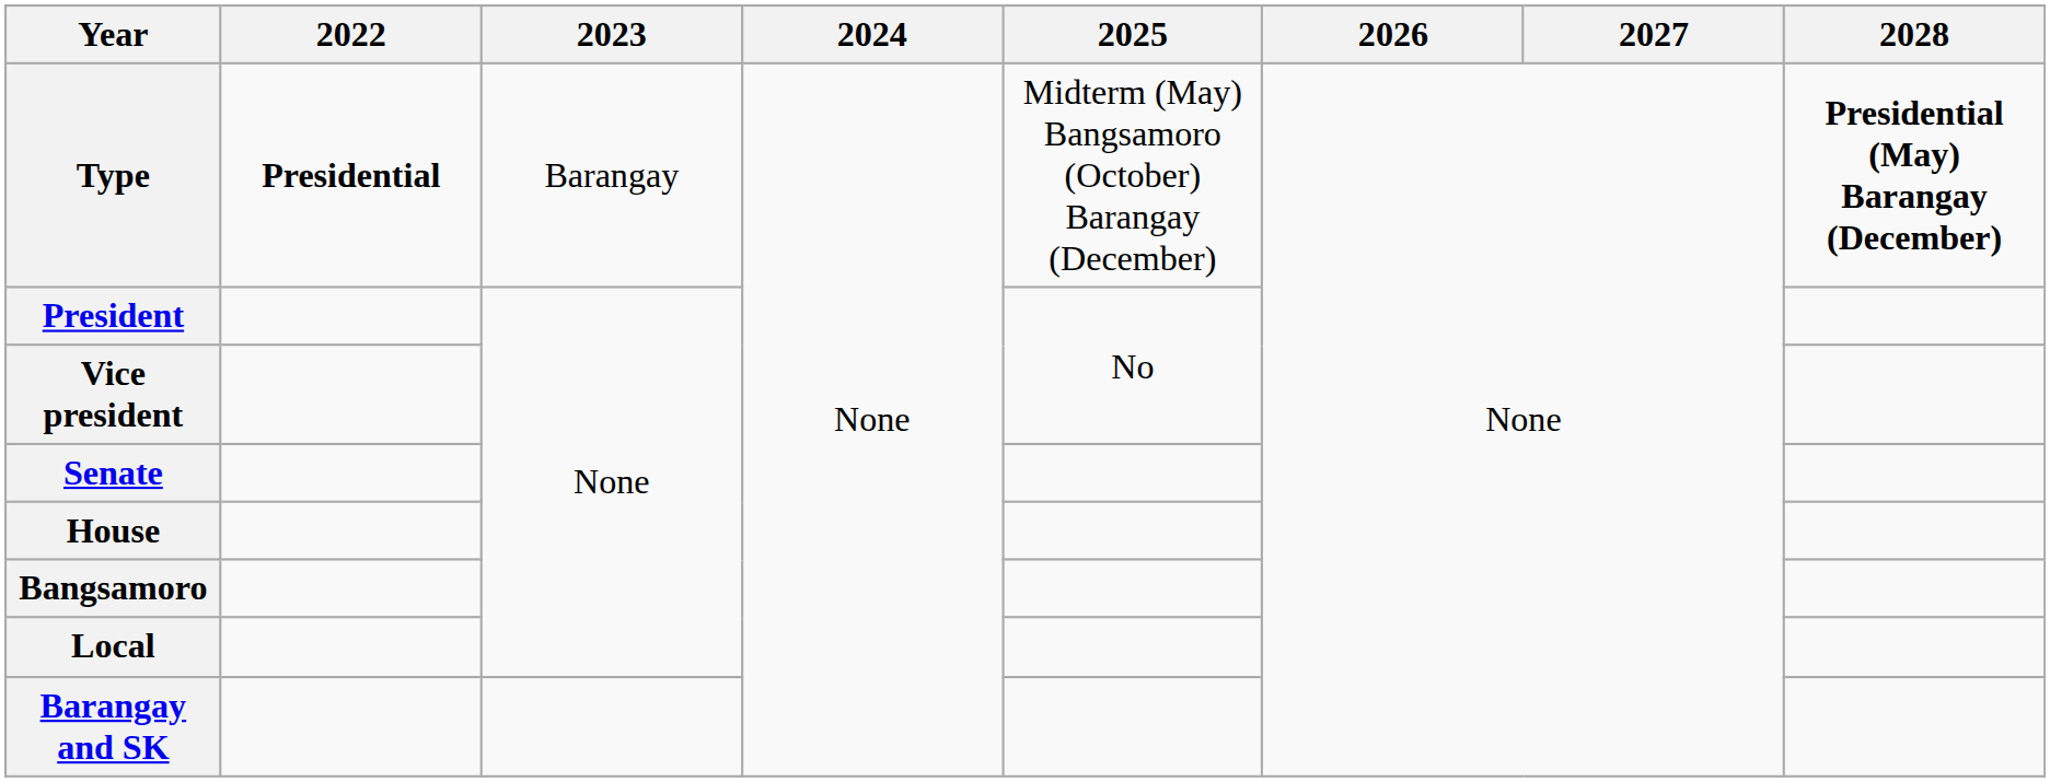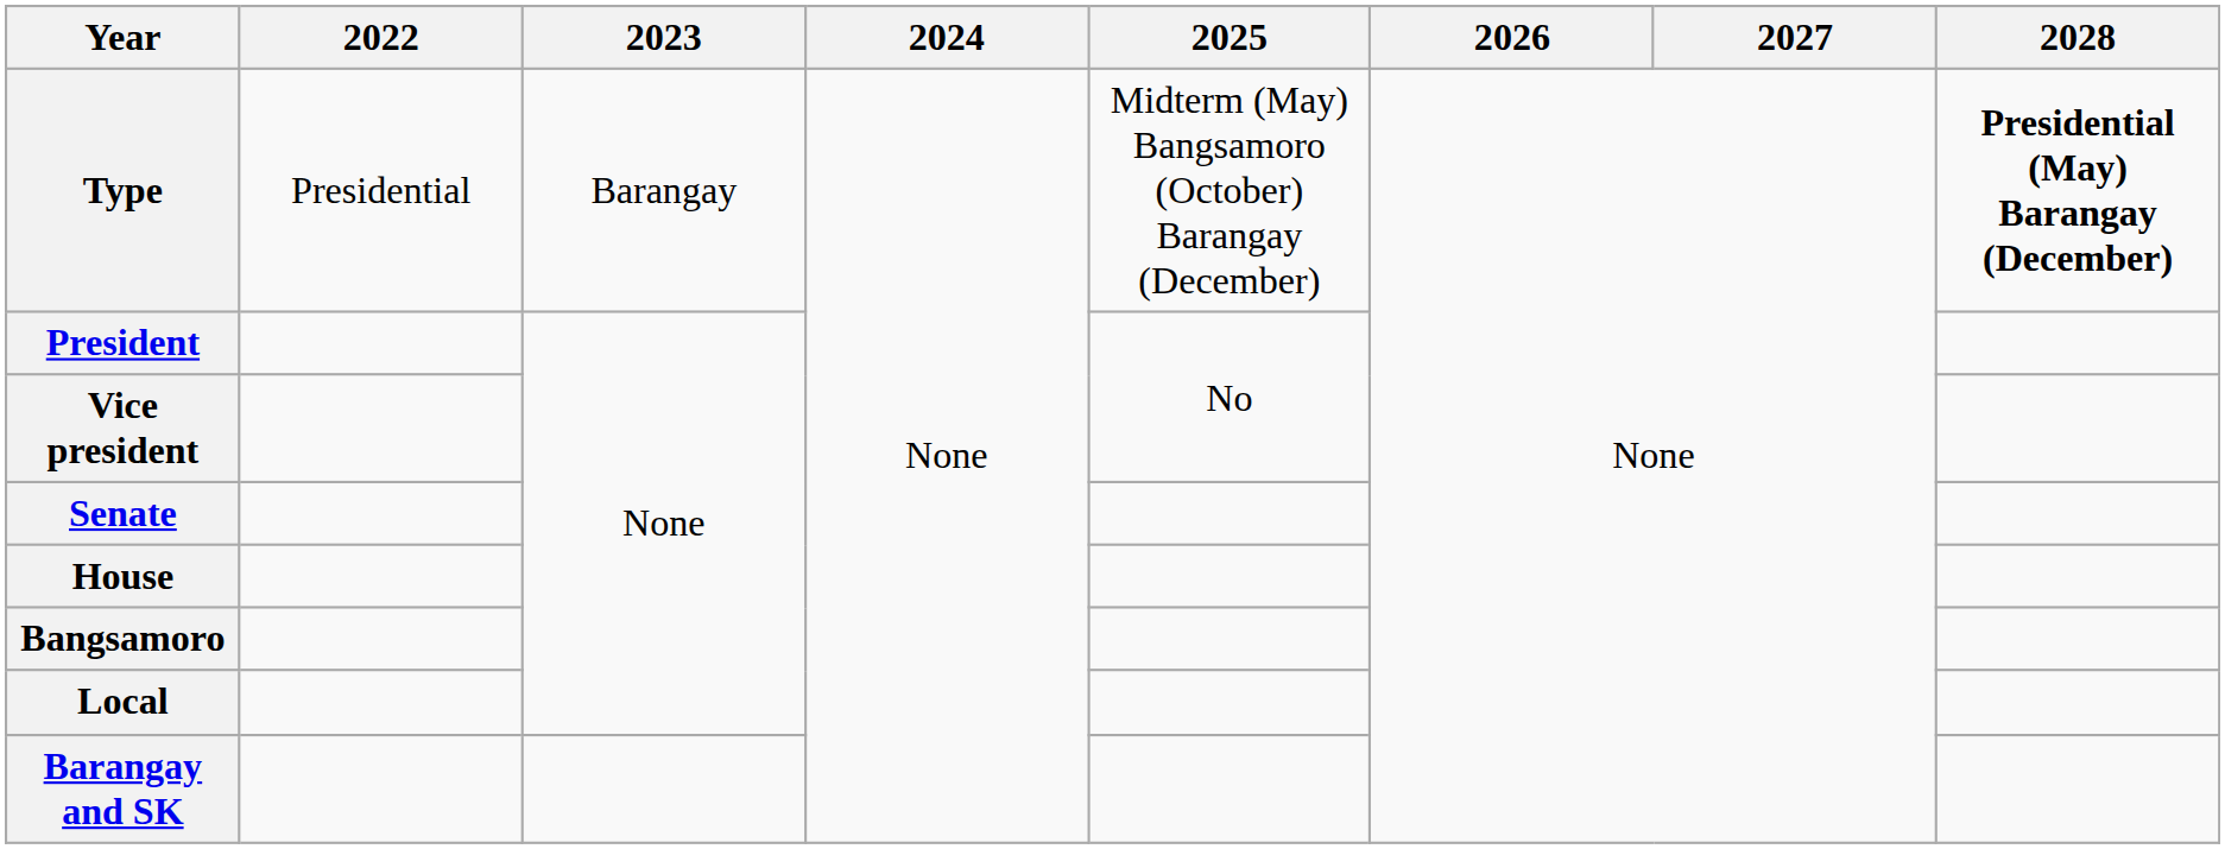Type | 2022: bold -> normal
